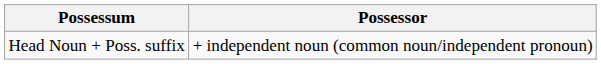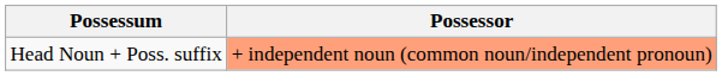Head Noun + Poss. suffix | Possessor: no background -> lightsalmon background
